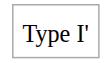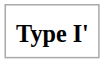row 1 | column 1: normal -> bold
